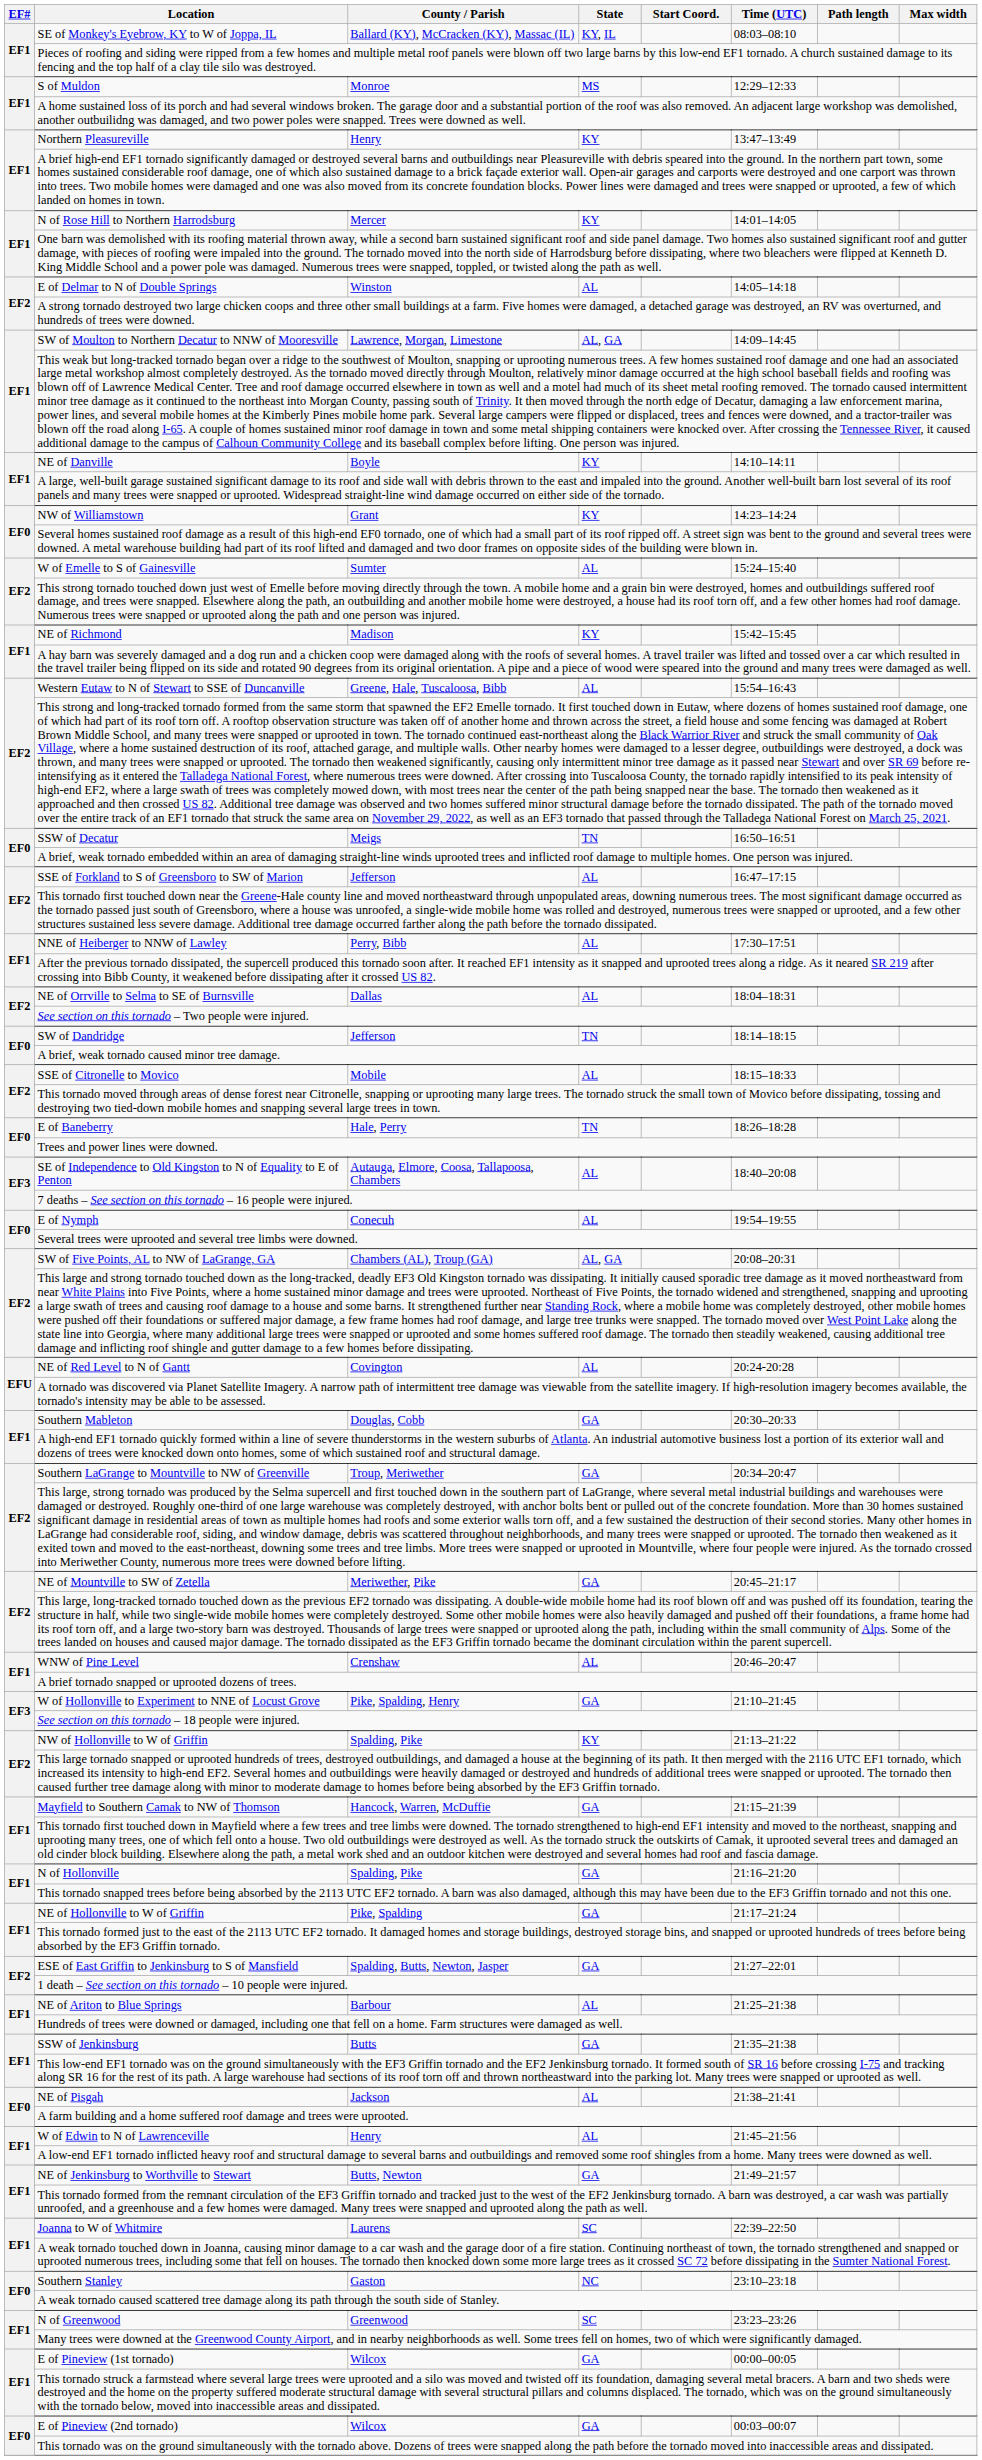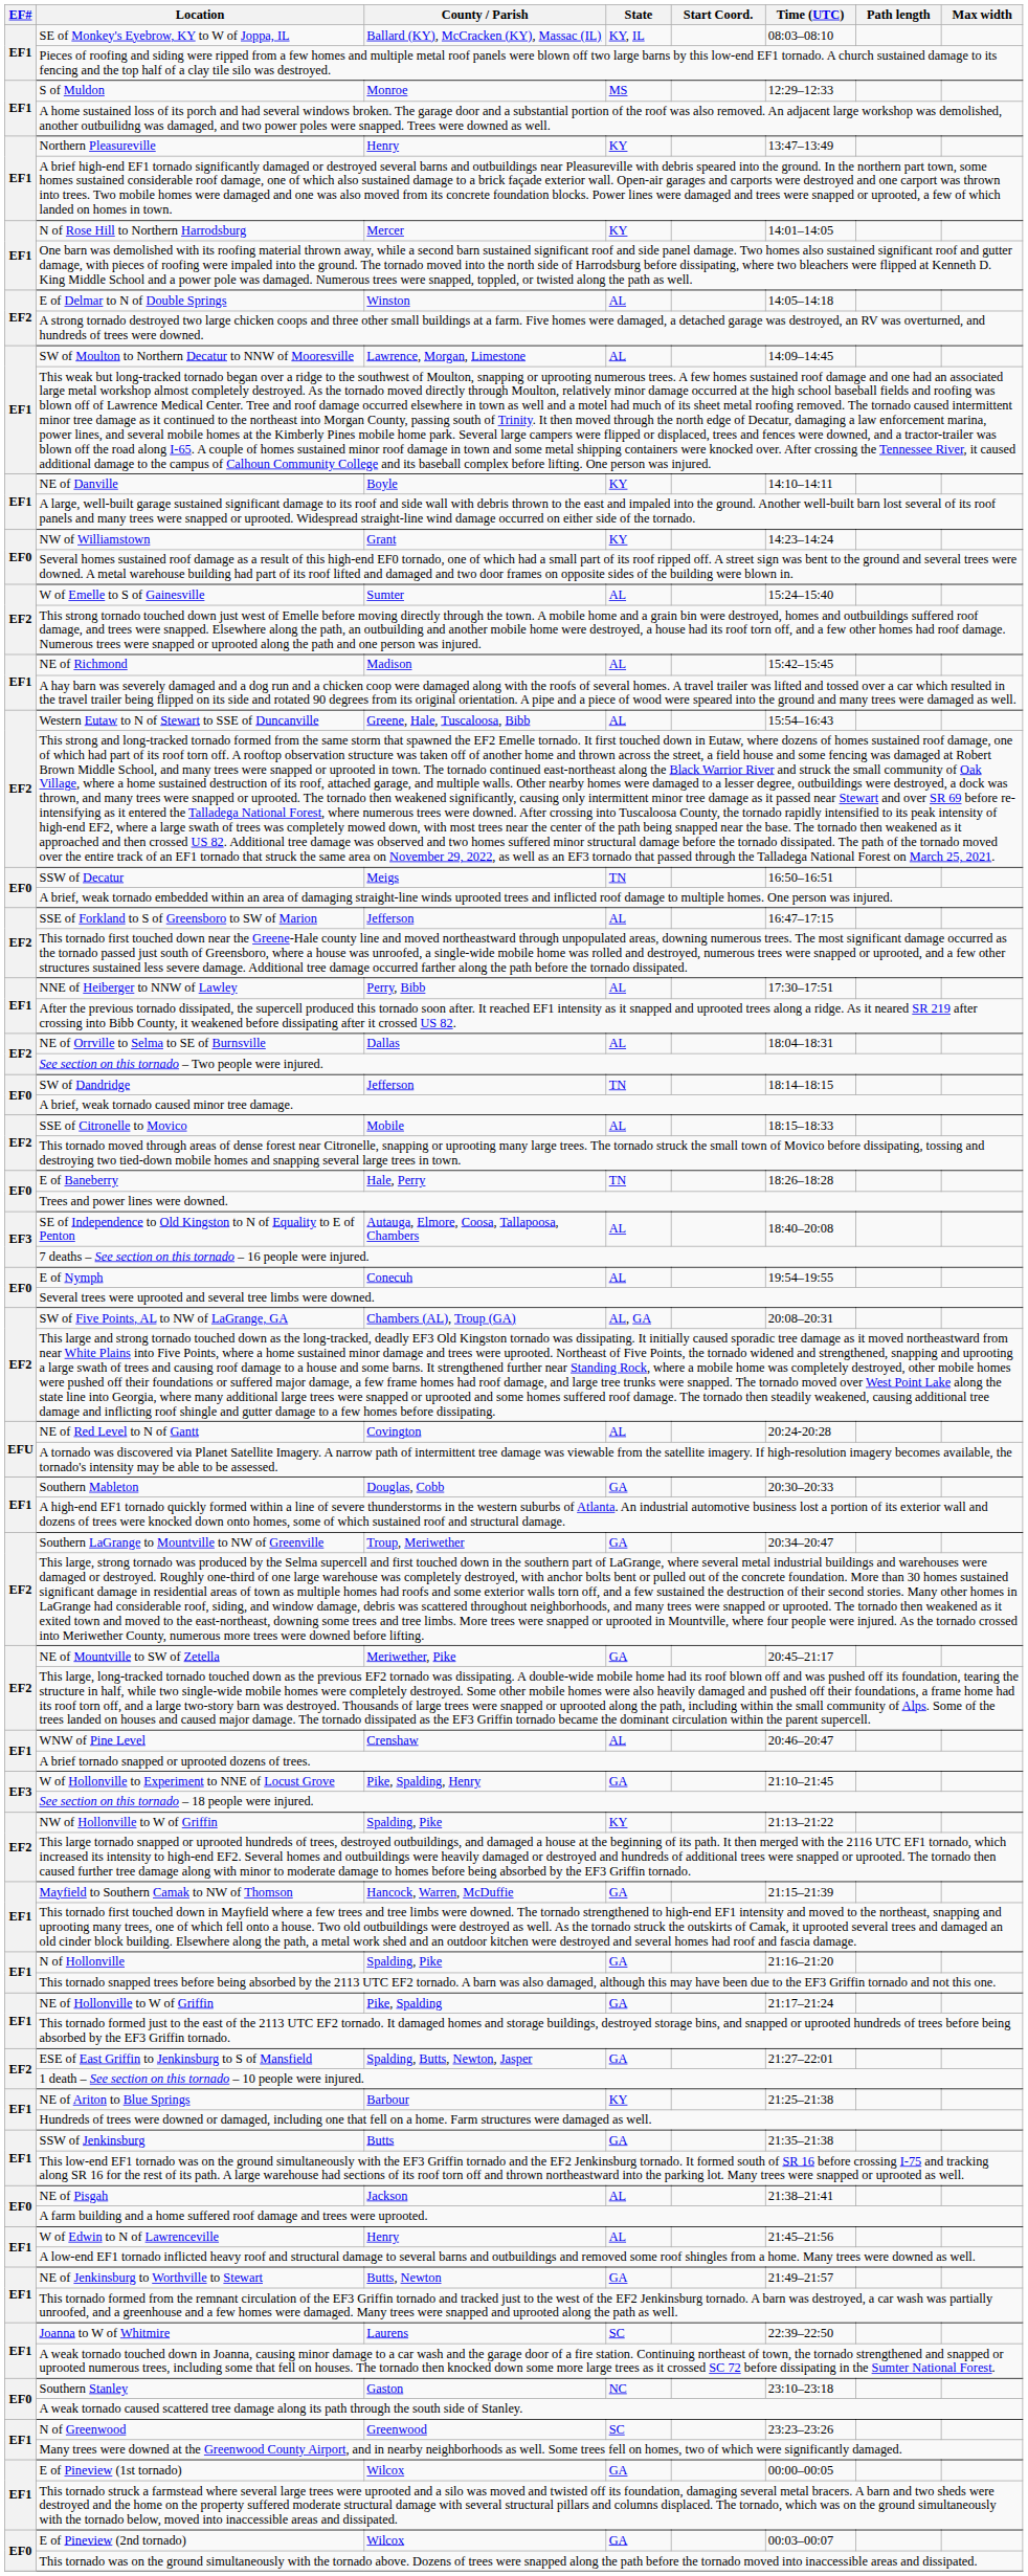SW of Moulton to Northern Decatur to NNW of Mooresville | State: AL, GA -> AL
NE of Richmond | State: KY -> AL
NE of Ariton to Blue Springs | State: AL -> KY
